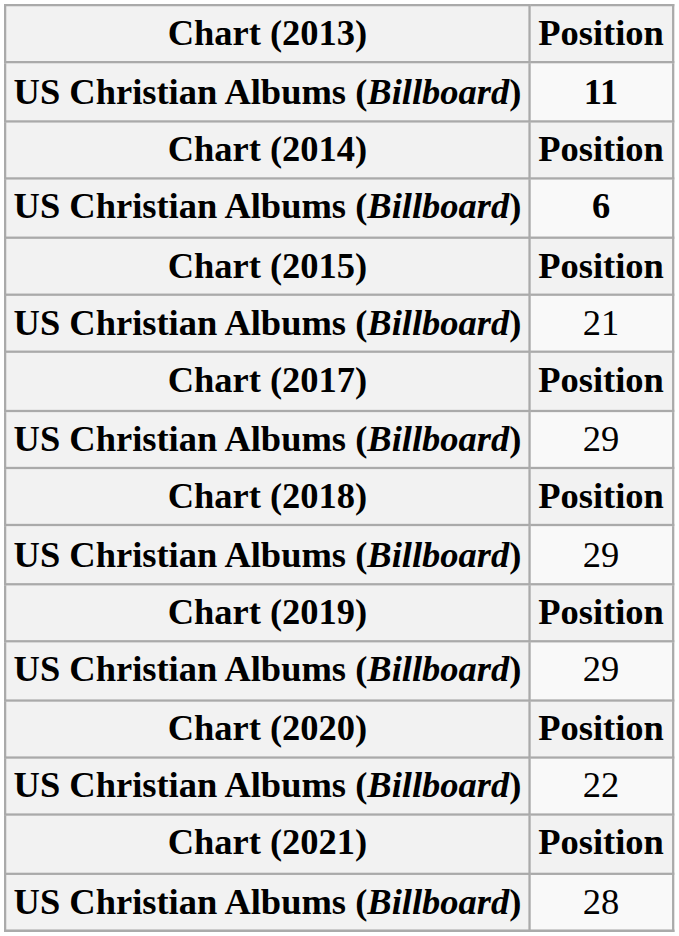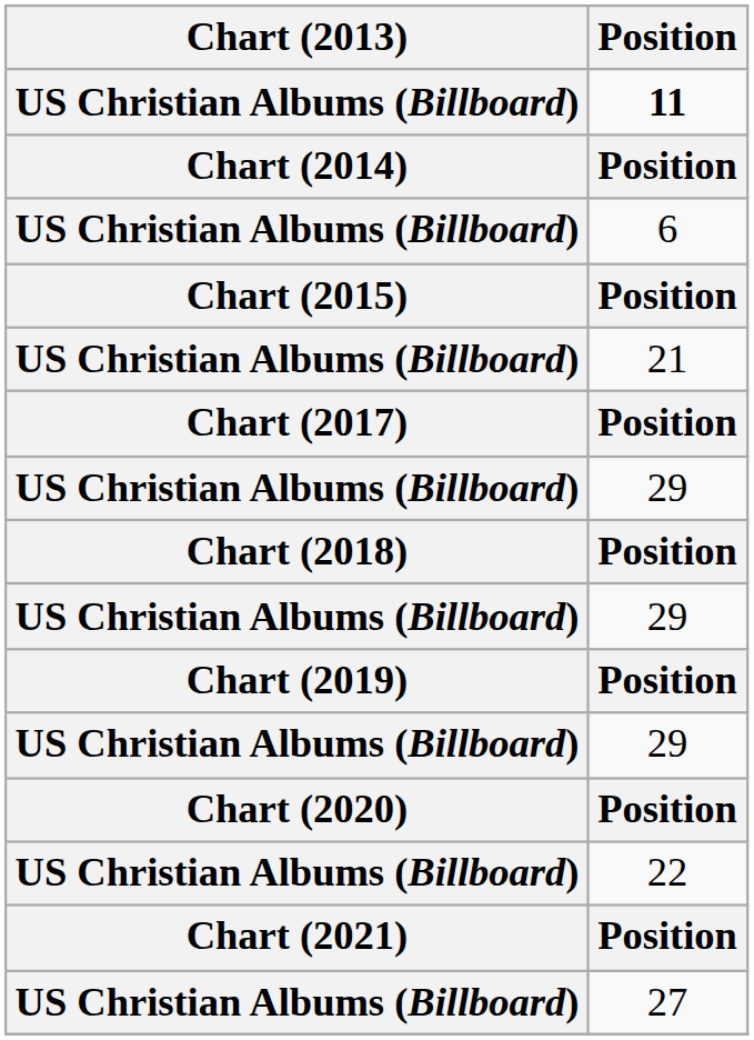row 4 | Position: bold -> normal
row 16 | Position: 28 -> 27
